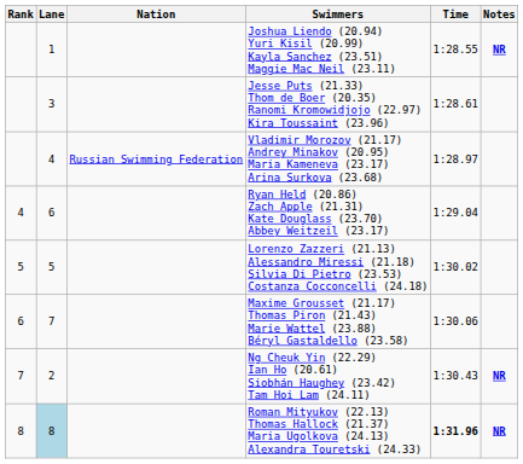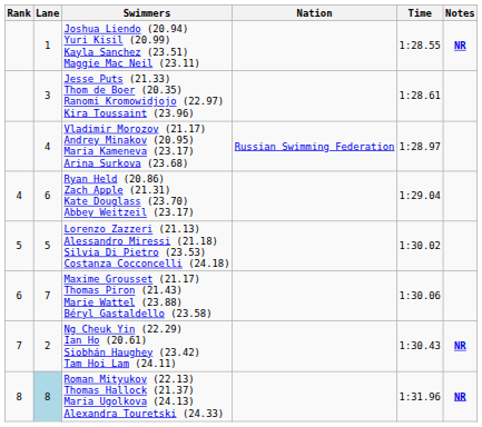columns swapped: Nation <-> Swimmers
row 9 | Time: bold -> normal
